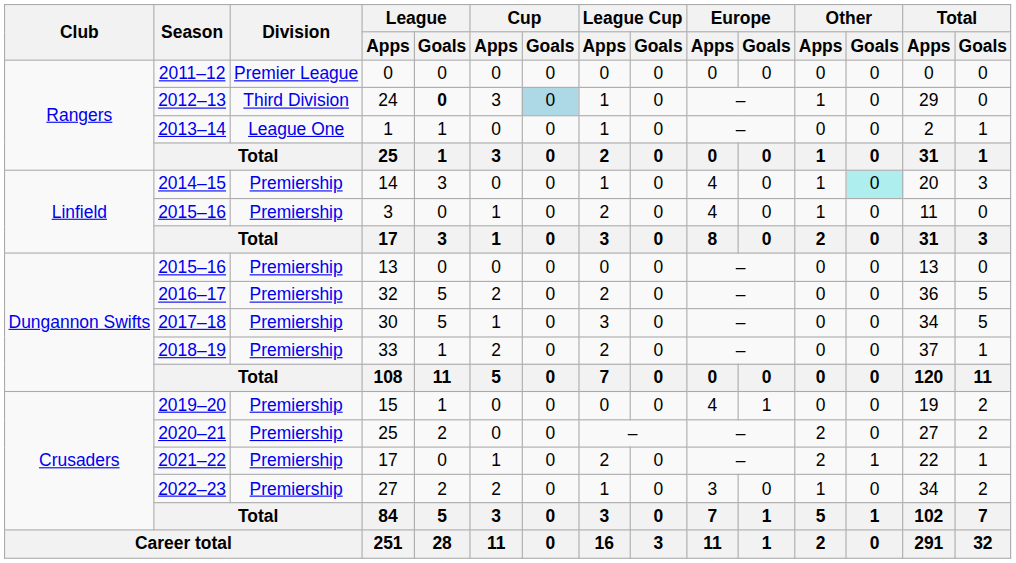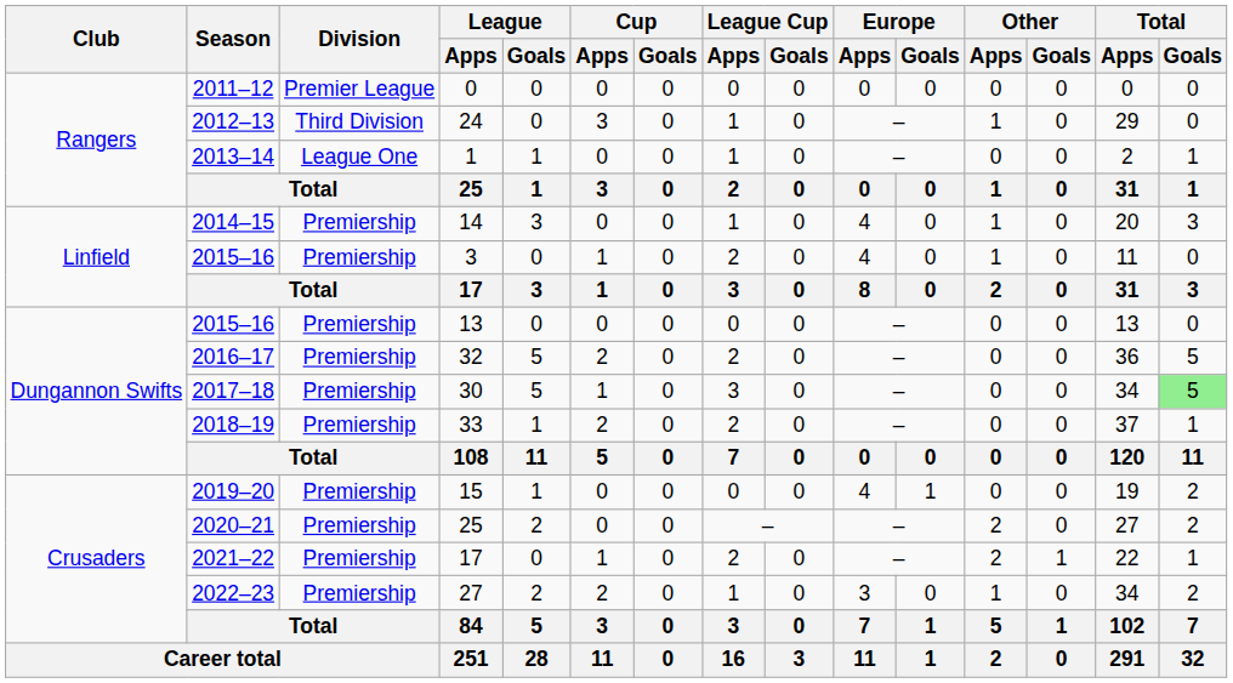24 | League / Goals: bold -> normal
24 | Cup / Goals: lightblue background -> no background
14 | Other / Goals: paleturquoise background -> no background
30 | Total / Goals: no background -> lightgreen background
